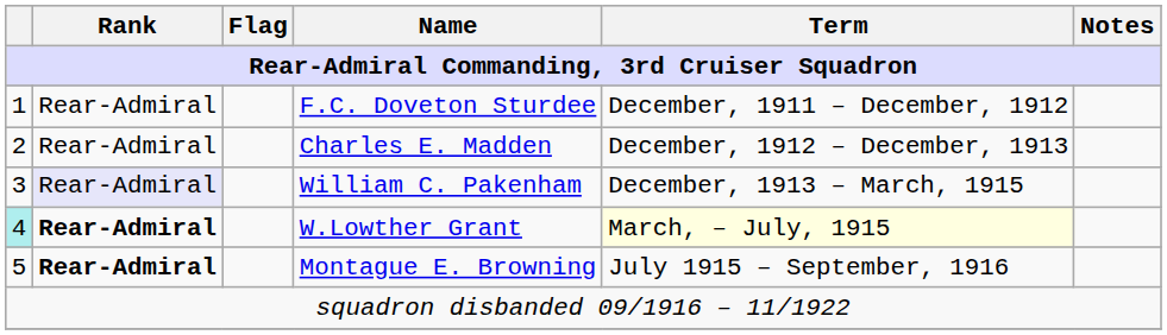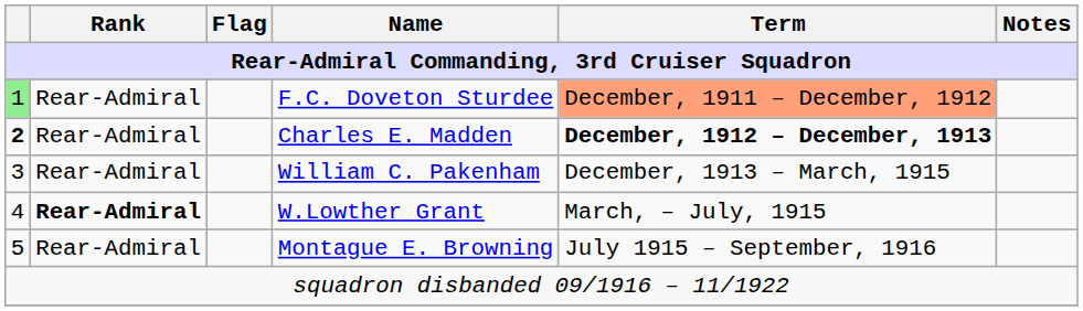F.C. Doveton Sturdee | column 1: no background -> lightgreen background
F.C. Doveton Sturdee | Term: no background -> lightsalmon background
Charles E. Madden | column 1: normal -> bold
Charles E. Madden | Term: normal -> bold
William C. Pakenham | Rank: lavender background -> no background
W.Lowther Grant | column 1: paleturquoise background -> no background
W.Lowther Grant | Term: lightyellow background -> no background
Montague E. Browning | Rank: bold -> normal
